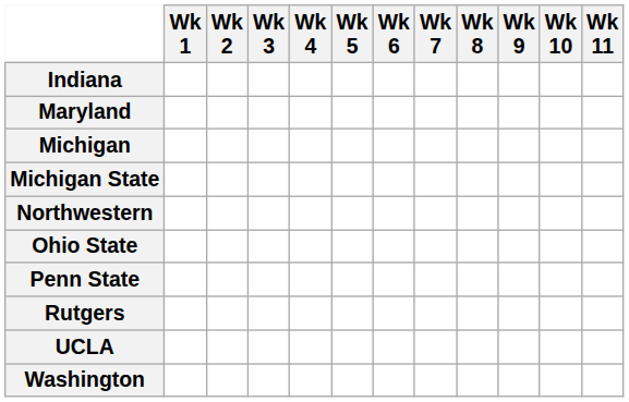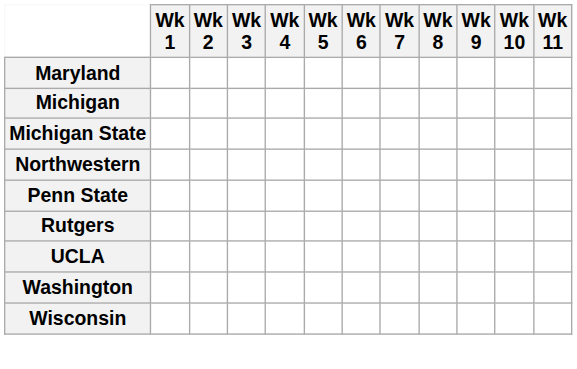- row: Indiana
- row: Ohio State
+ row: Wisconsin
